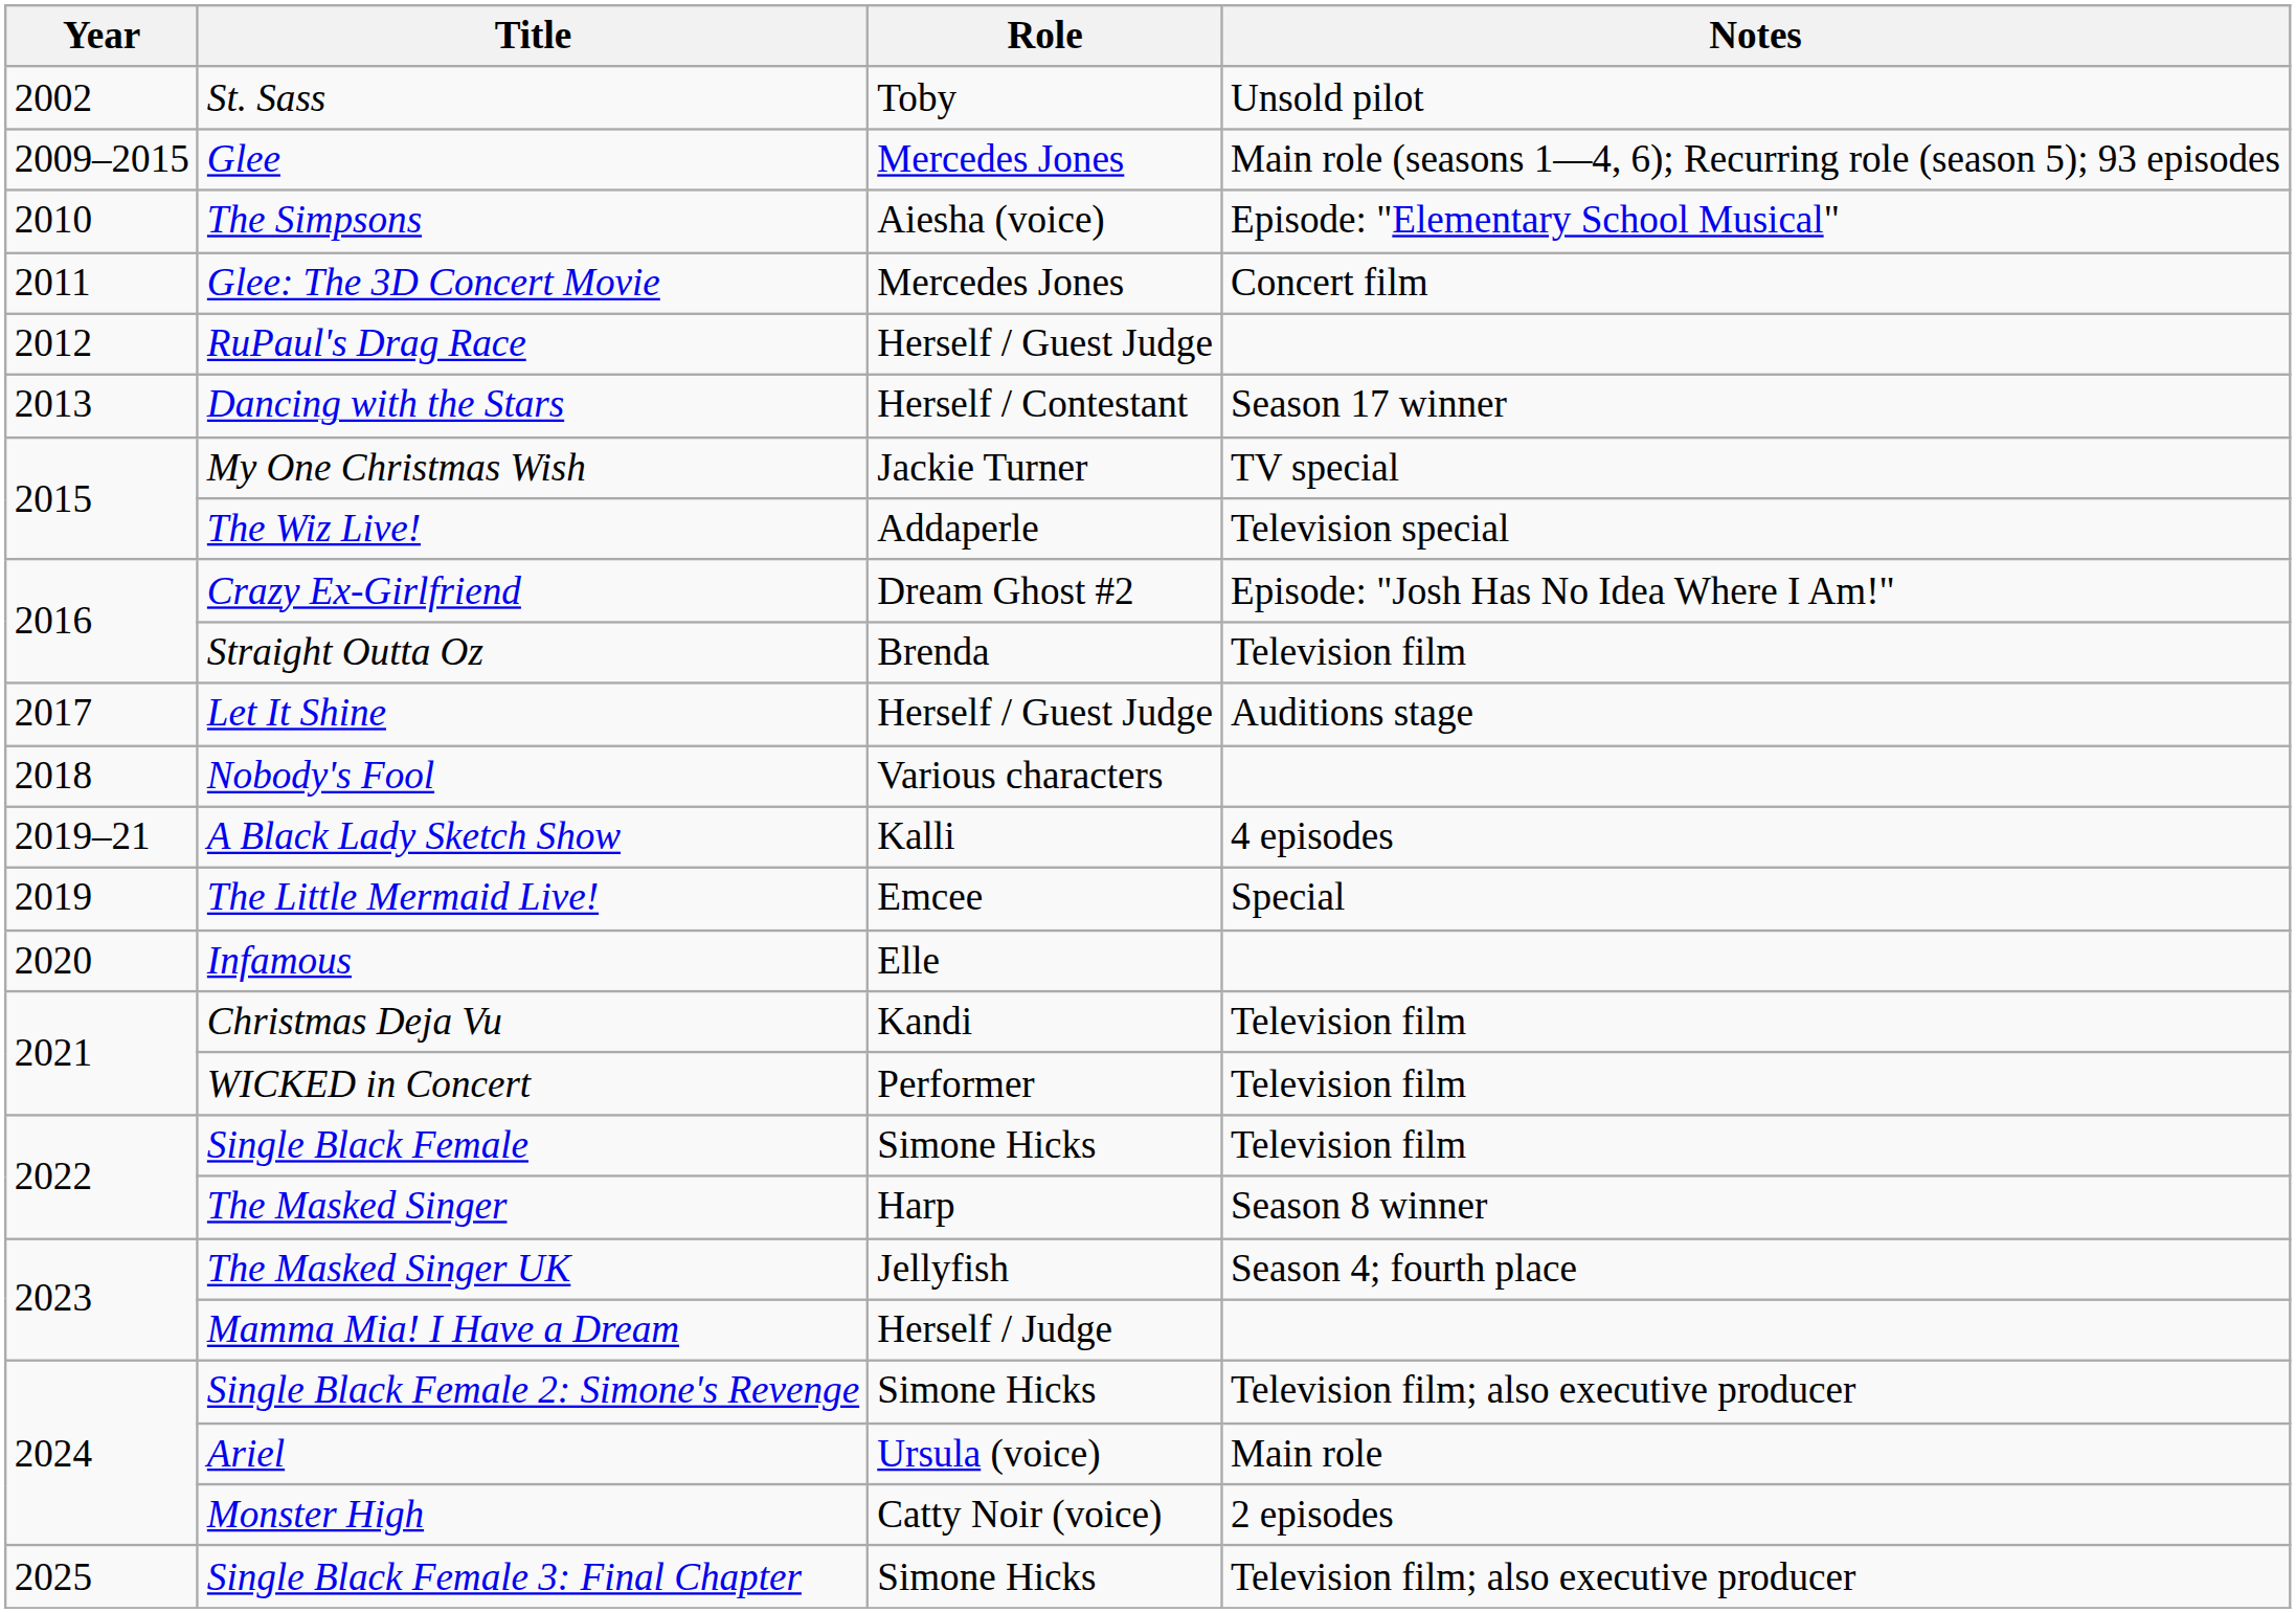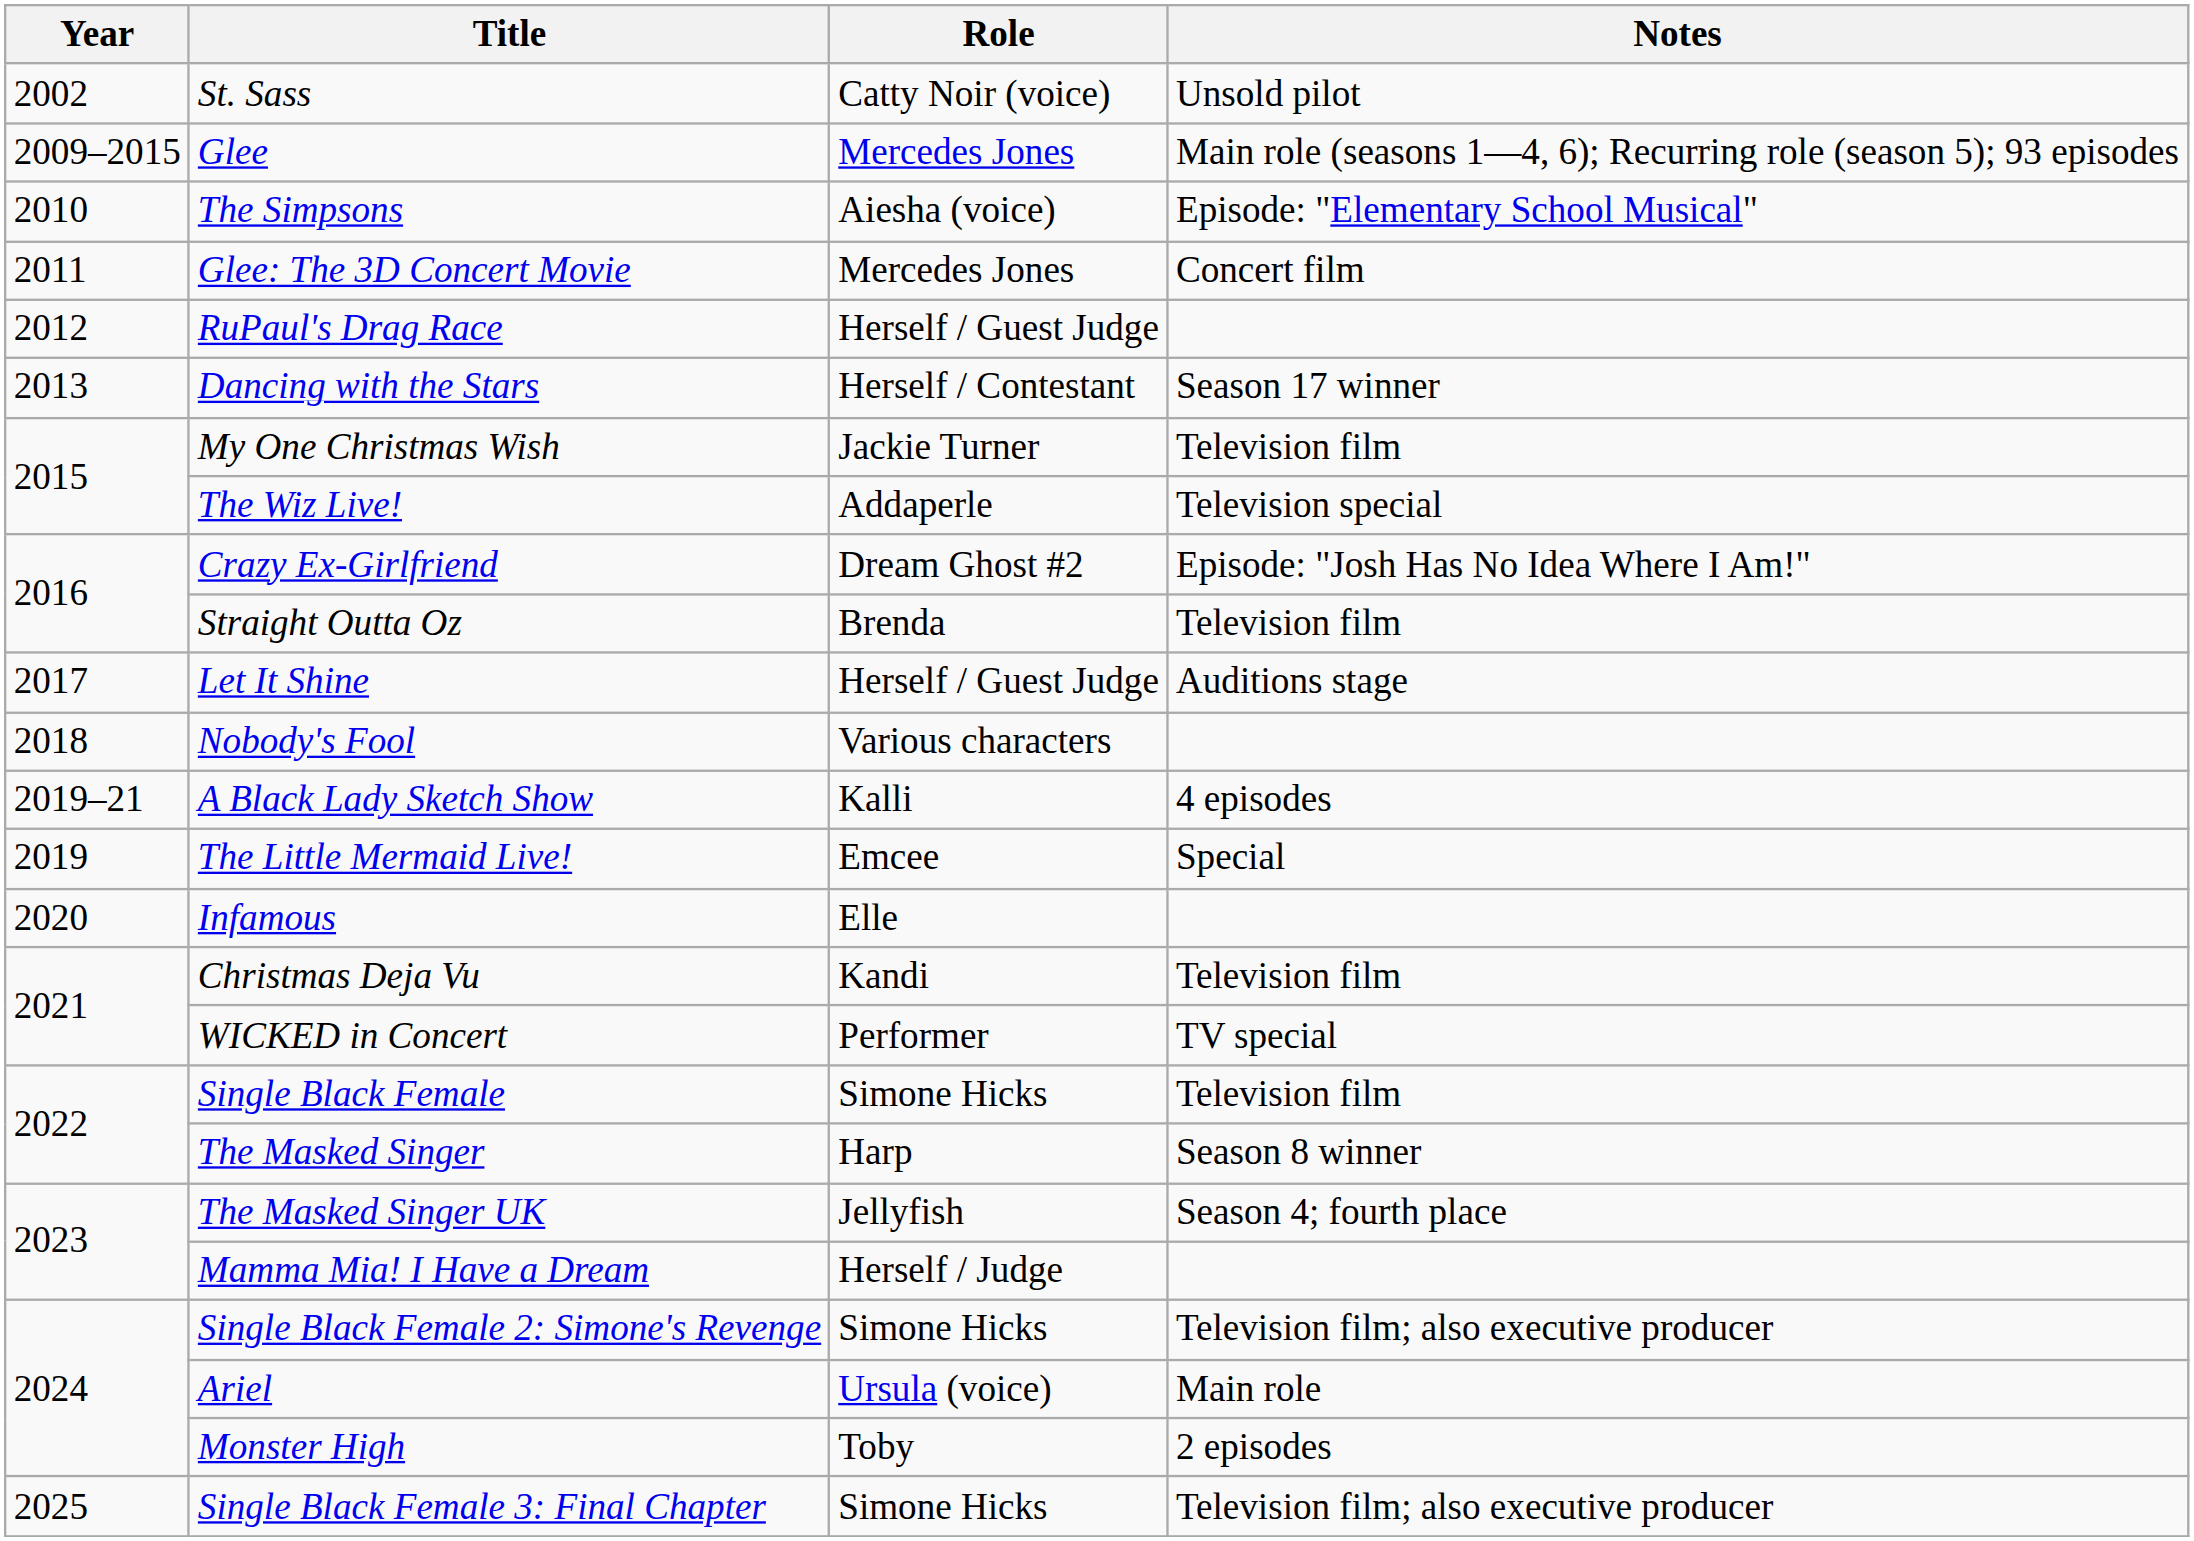St. Sass | Role: Toby -> Catty Noir (voice)
My One Christmas Wish | Notes: TV special -> Television film
WICKED in Concert | Notes: Television film -> TV special
Monster High | Role: Catty Noir (voice) -> Toby
